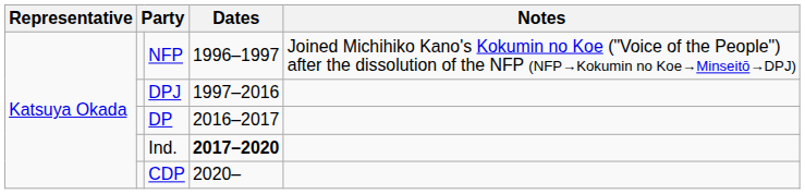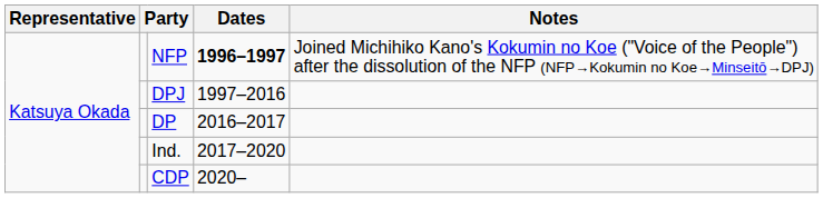NFP | Dates: normal -> bold
Ind. | Dates: bold -> normal
